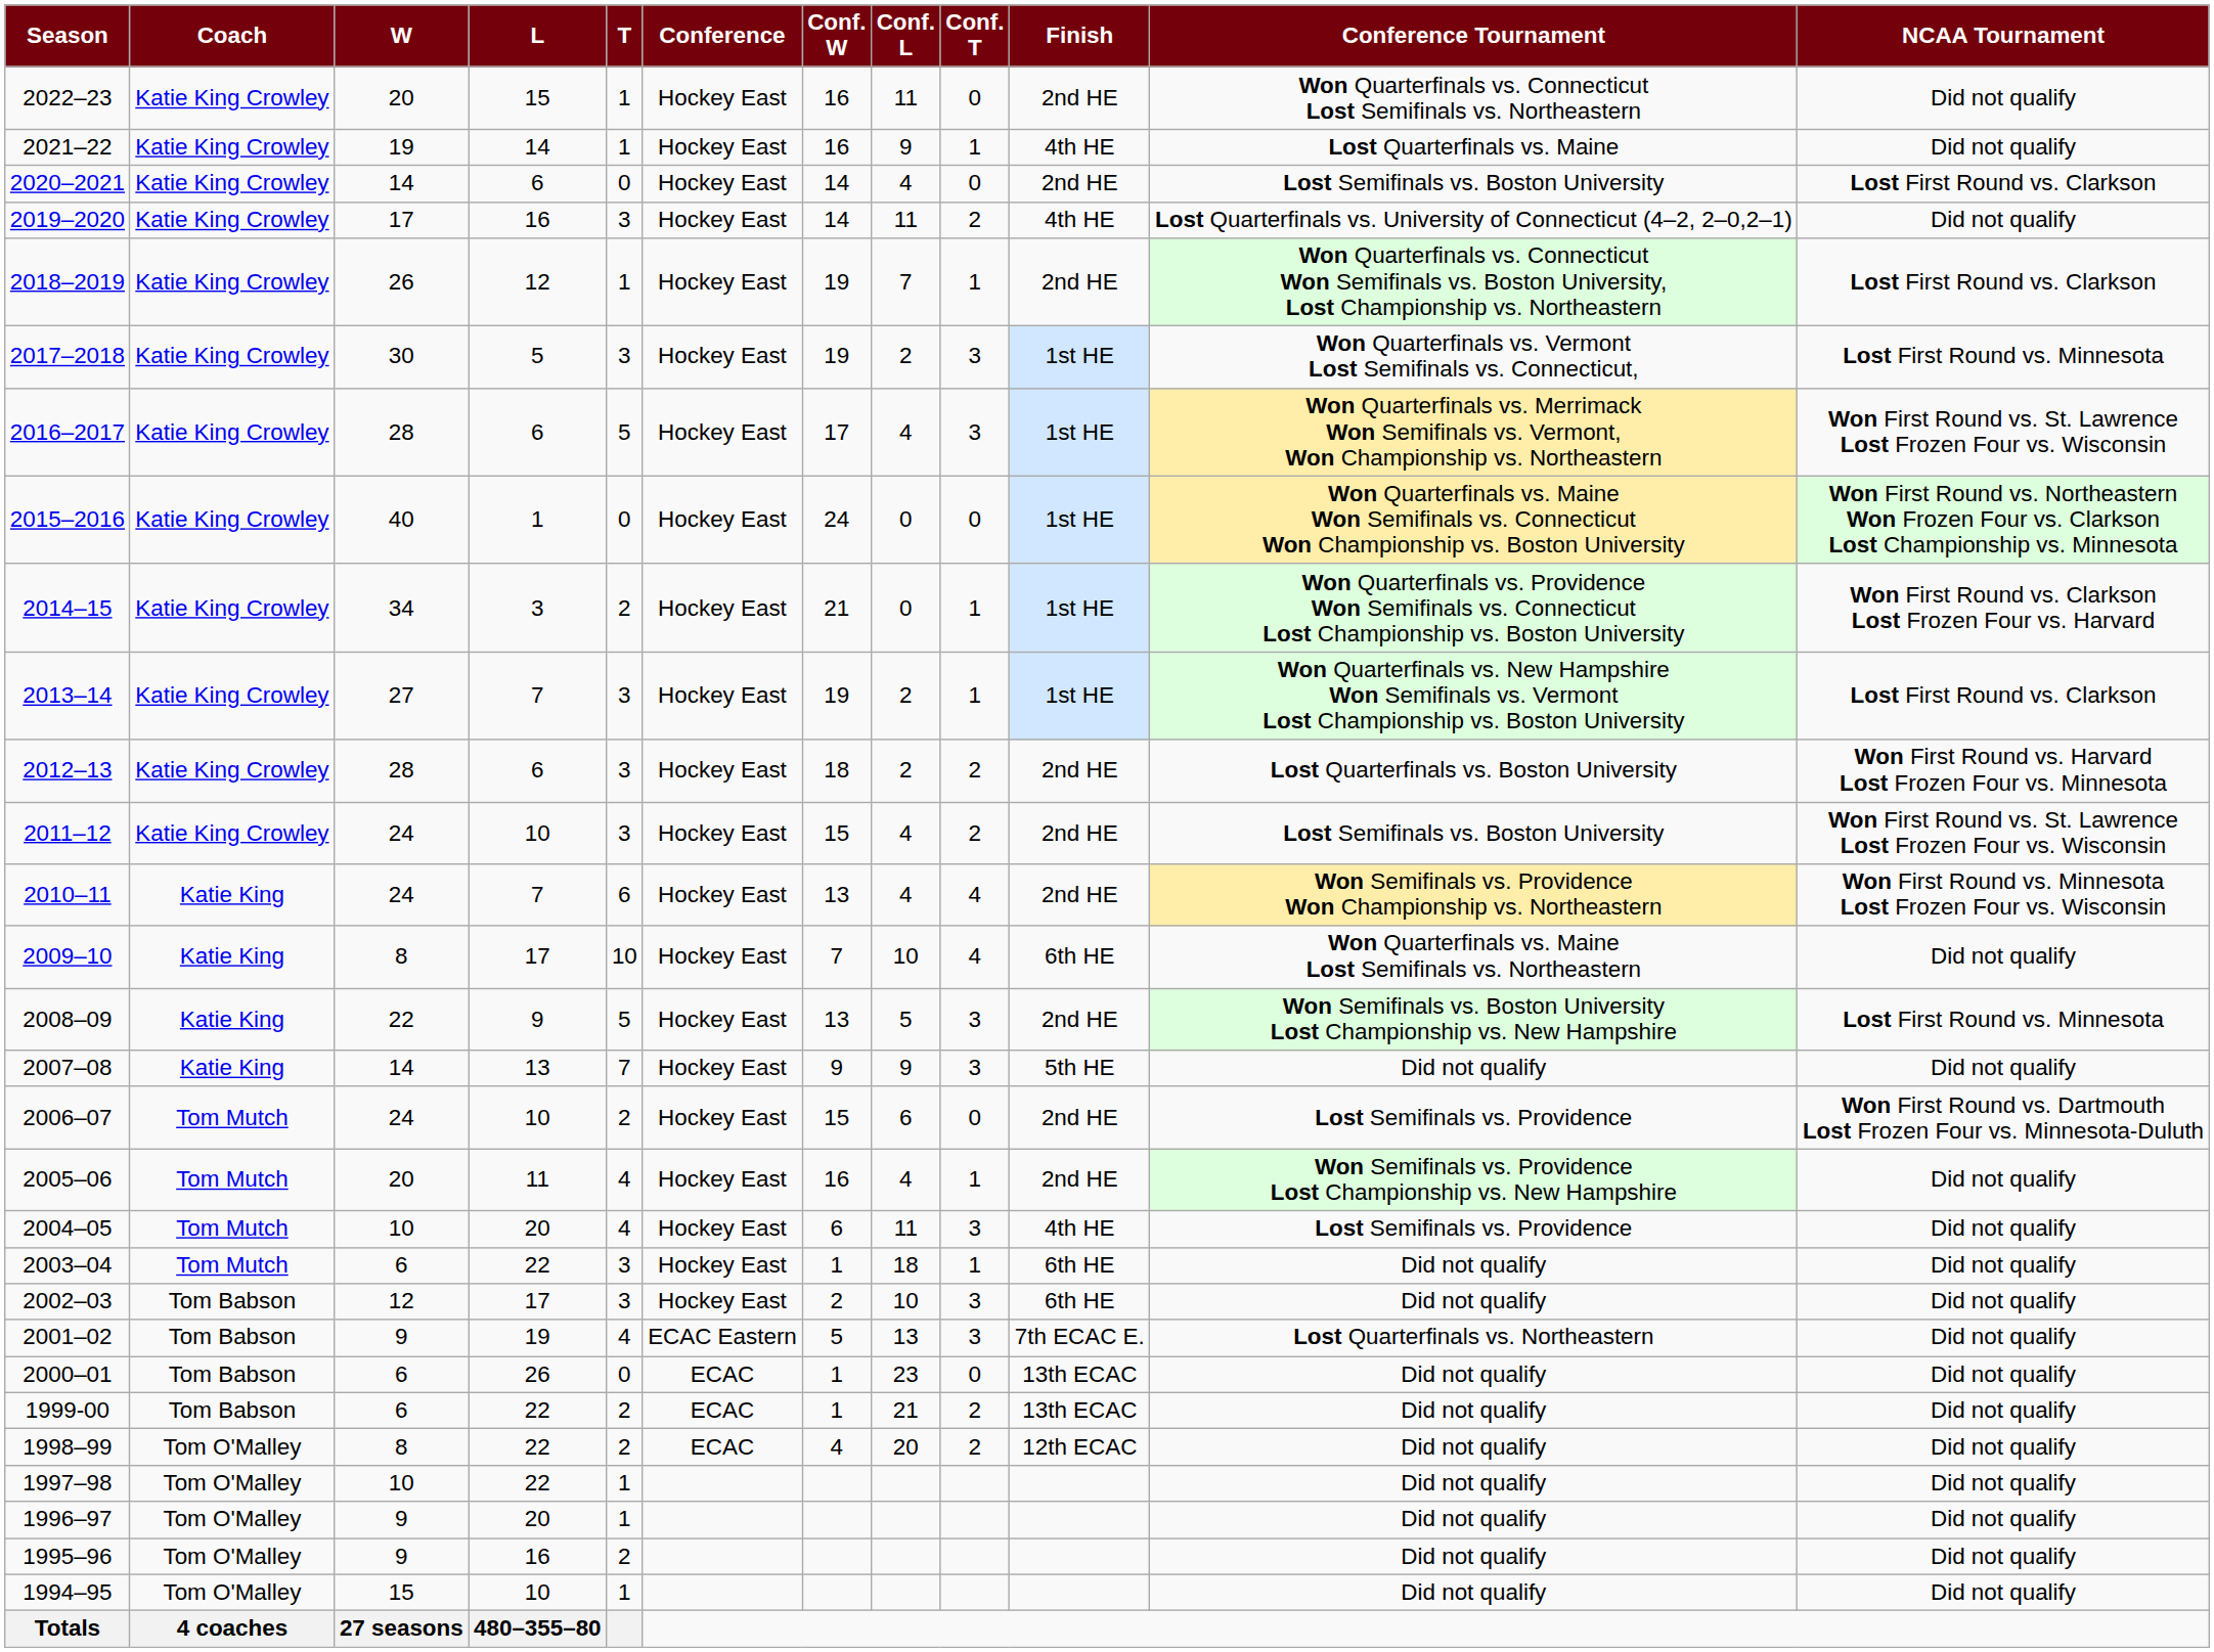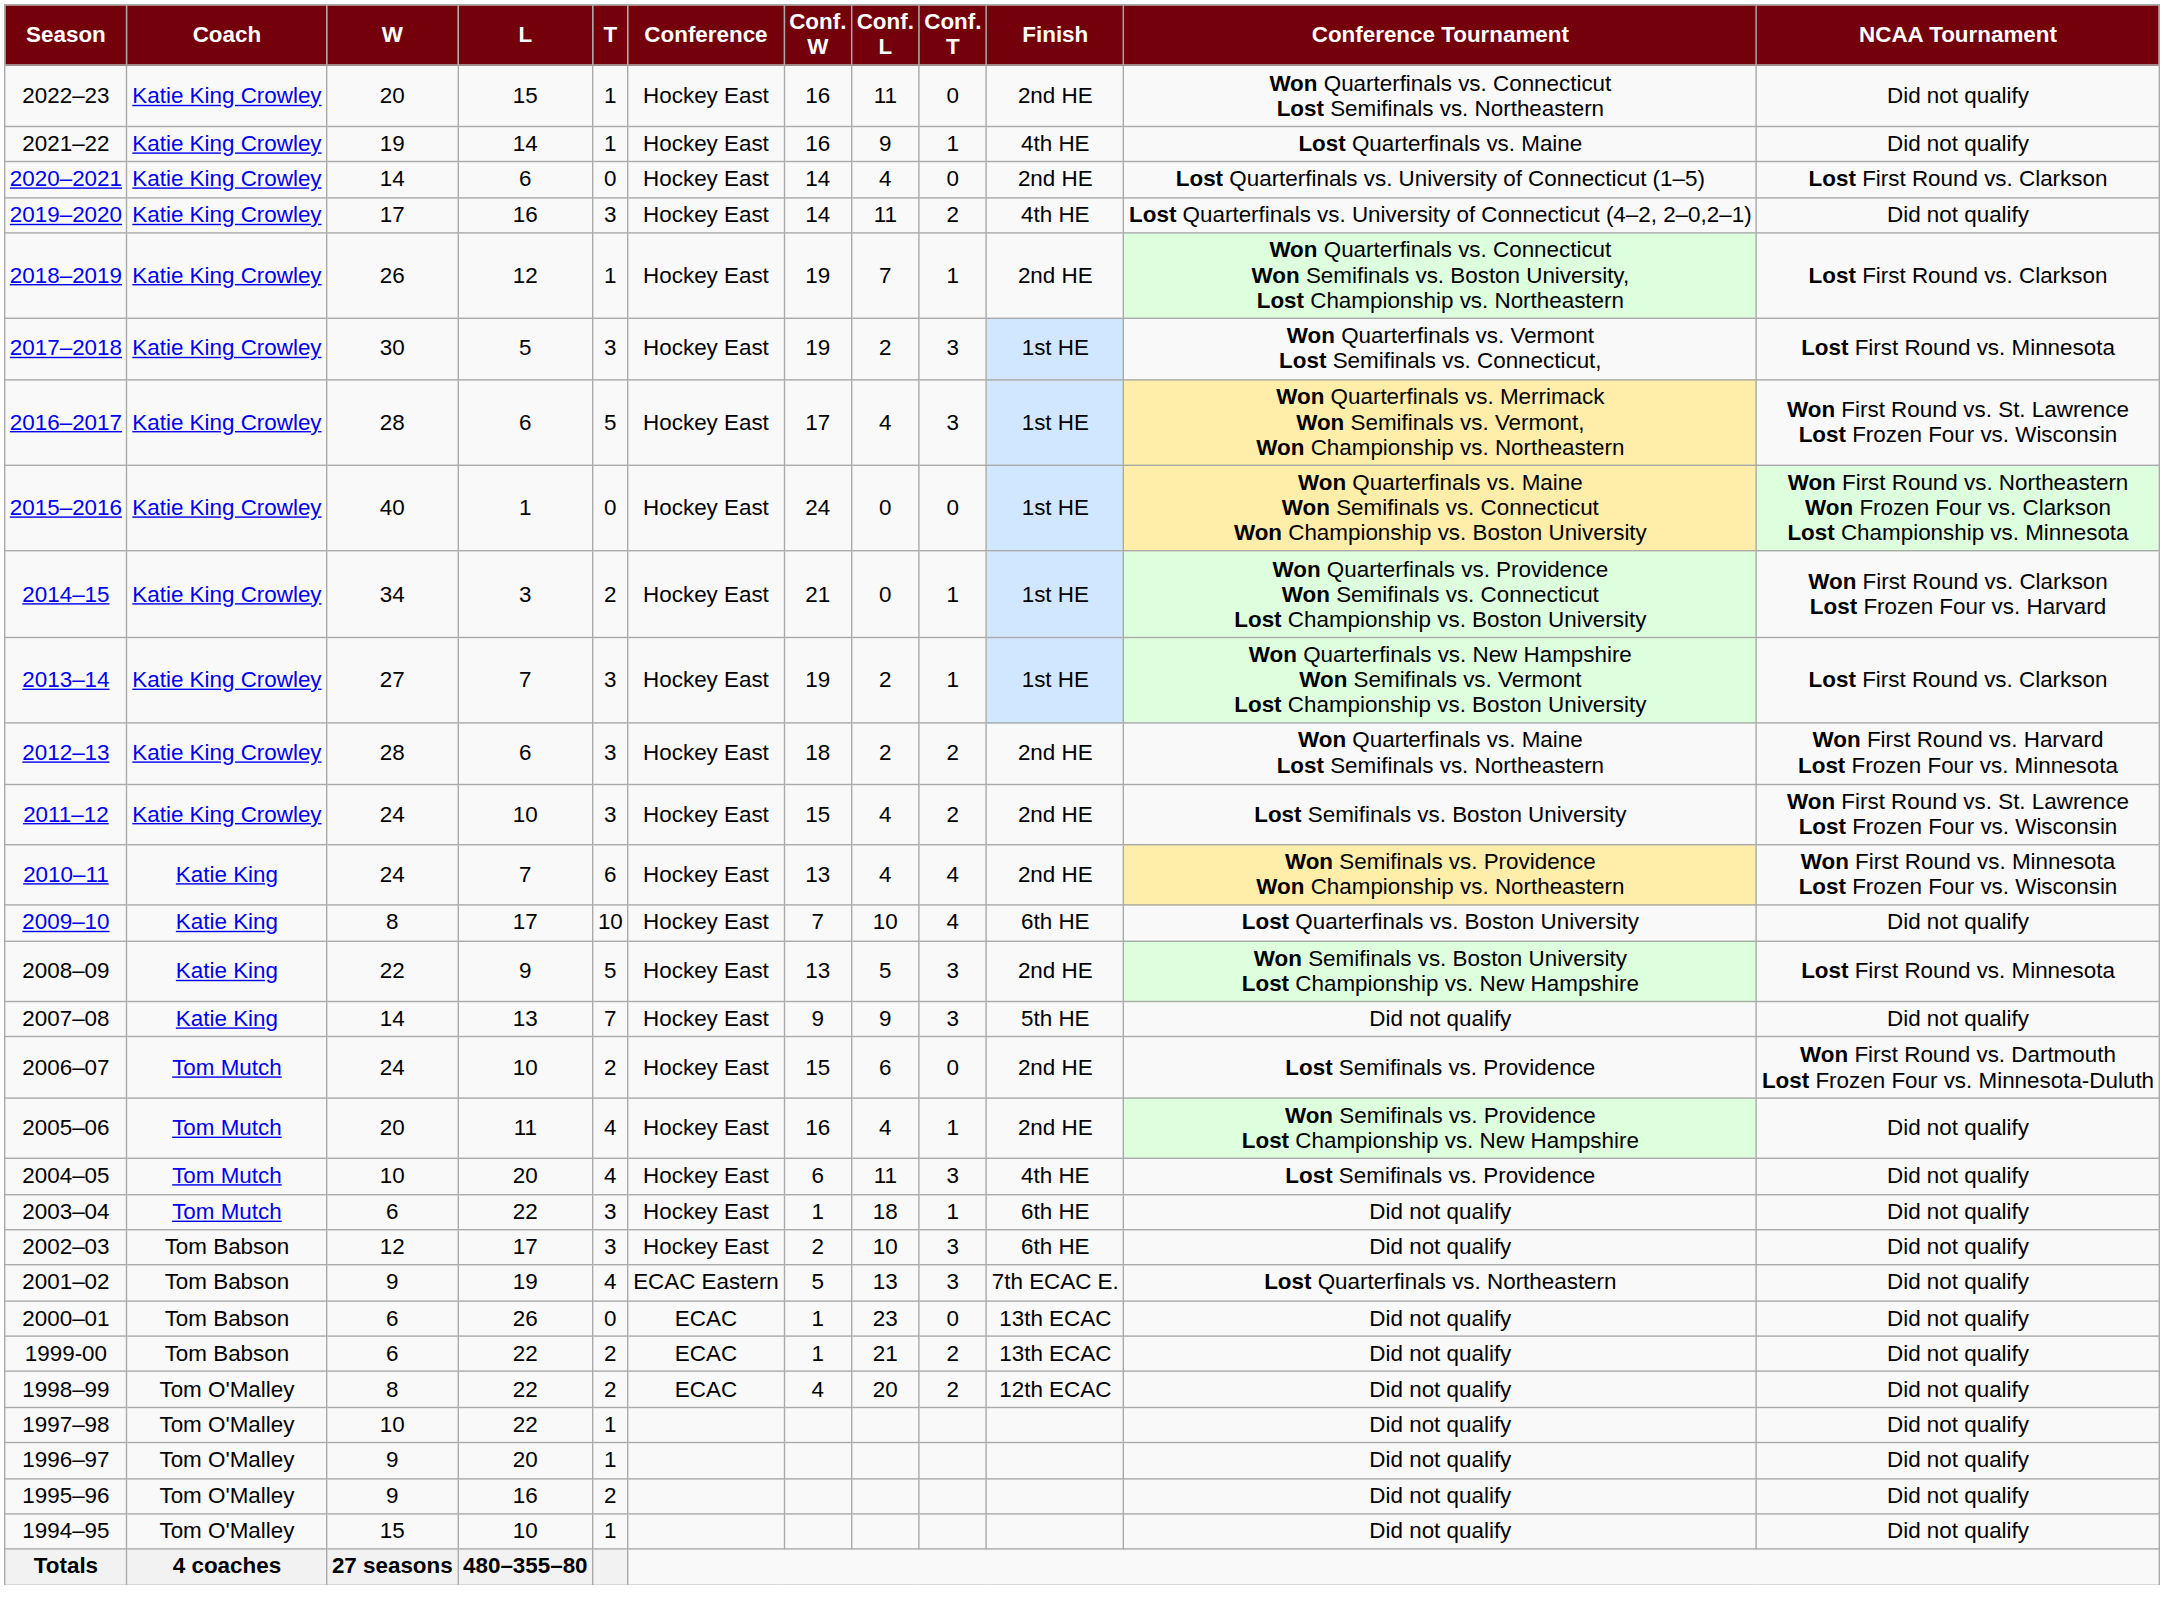2020–2021 | Conference Tournament: Lost Semifinals vs. Boston University -> Lost Quarterfinals vs. University of Connecticut (1–5)
2012–13 | Conference Tournament: Lost Quarterfinals vs. Boston University -> Won Quarterfinals vs. Maine Lost Semifinals vs. Northeastern
2009–10 | Conference Tournament: Won Quarterfinals vs. Maine Lost Semifinals vs. Northeastern -> Lost Quarterfinals vs. Boston University
